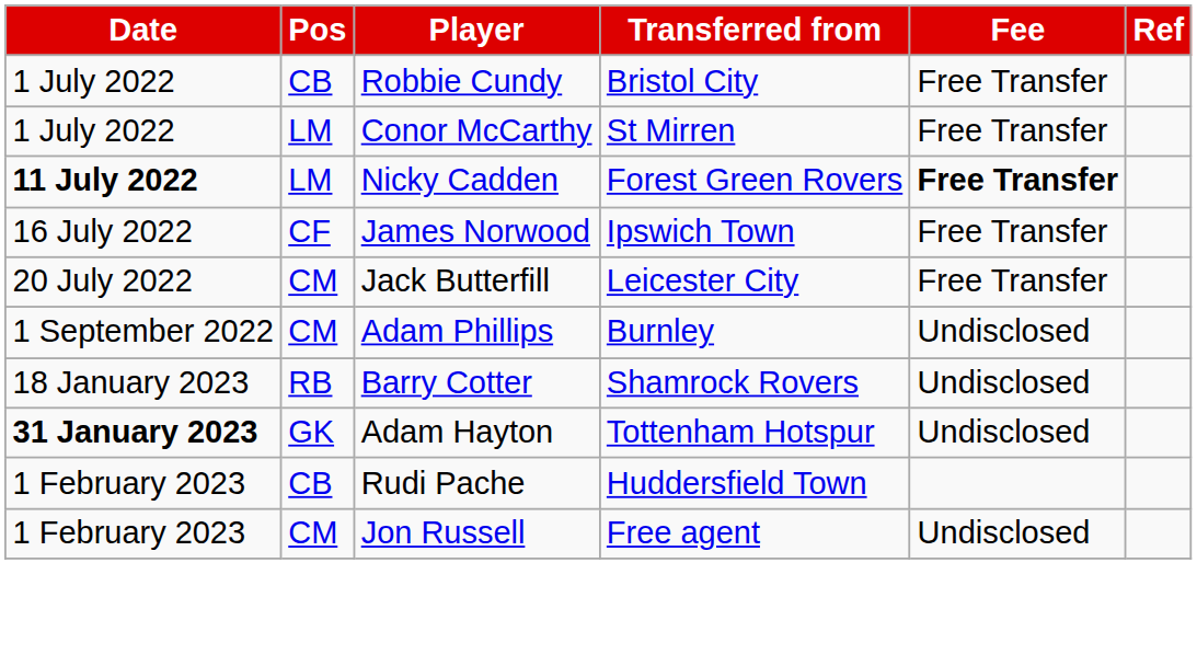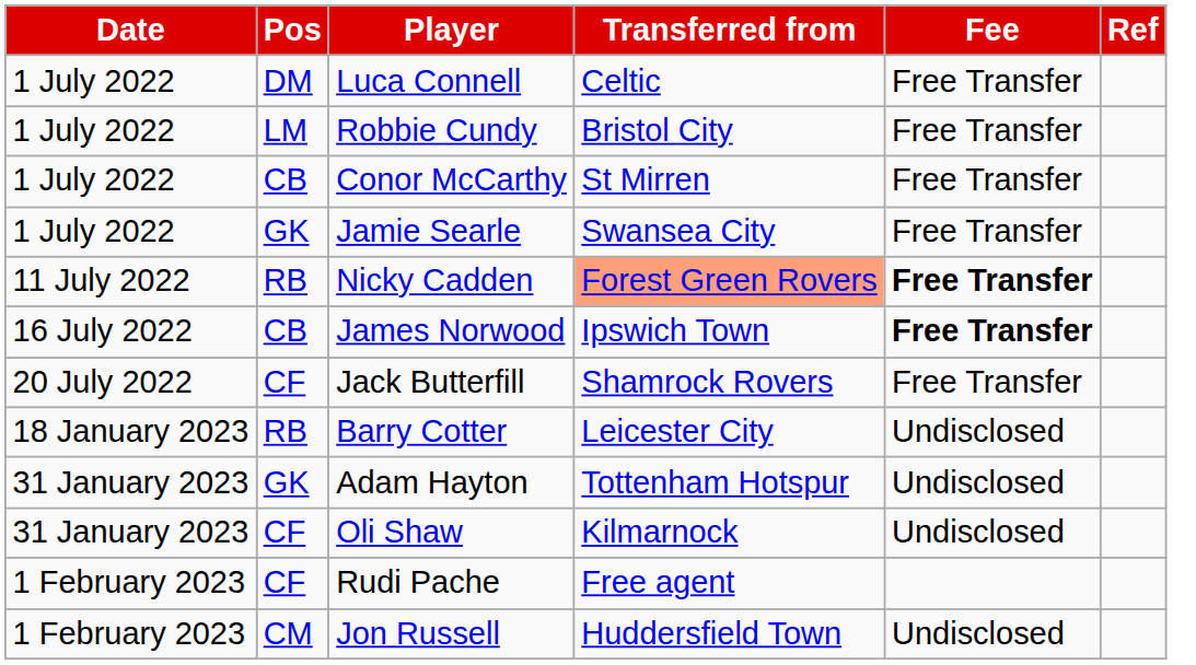+ row: 1 July 2022 | DM | Luca Connell | Celtic | Free Transfer
Robbie Cundy | Pos: CB -> LM
Conor McCarthy | Pos: LM -> CB
+ row: 1 July 2022 | GK | Jamie Searle | Swansea City | Free Transfer
Nicky Cadden | Date: bold -> normal
Nicky Cadden | Pos: LM -> RB
Nicky Cadden | Transferred from: no background -> lightsalmon background
James Norwood | Pos: CF -> CB
James Norwood | Fee: normal -> bold
Jack Butterfill | Pos: CM -> CF
Jack Butterfill | Transferred from: Leicester City -> Shamrock Rovers
- row: 1 September 2022 | CM | Adam Phillips | Burnley | Undisclosed
Barry Cotter | Transferred from: Shamrock Rovers -> Leicester City
Adam Hayton | Date: bold -> normal
+ row: 31 January 2023 | CF | Oli Shaw | Kilmarnock | Undisclosed
Rudi Pache | Pos: CB -> CF
Rudi Pache | Transferred from: Huddersfield Town -> Free agent
Jon Russell | Transferred from: Free agent -> Huddersfield Town
